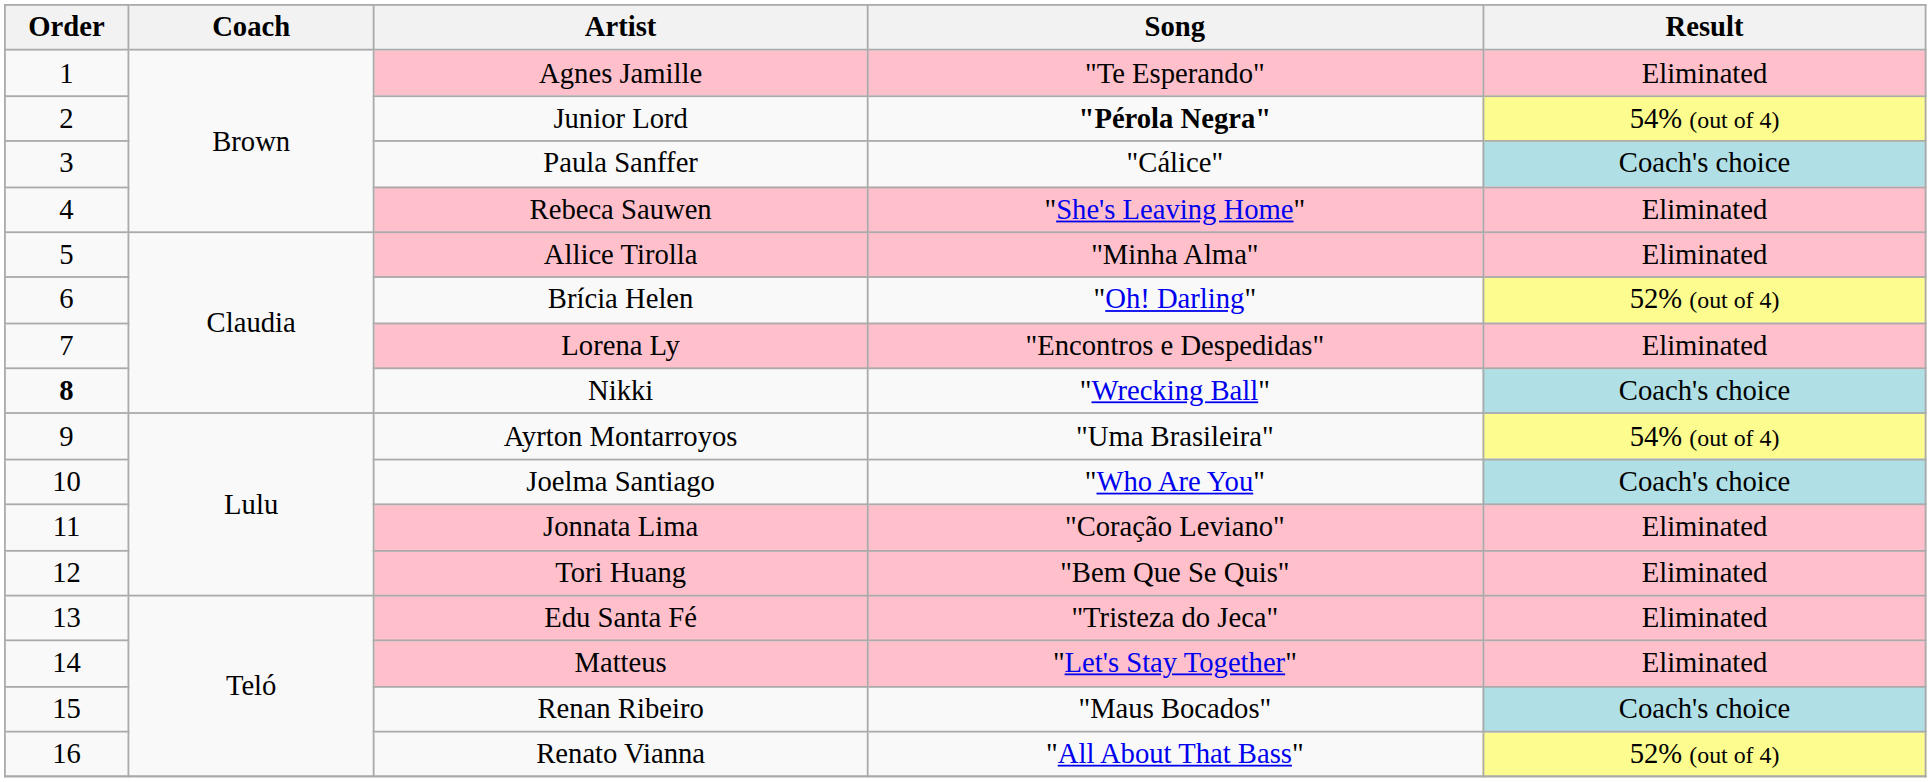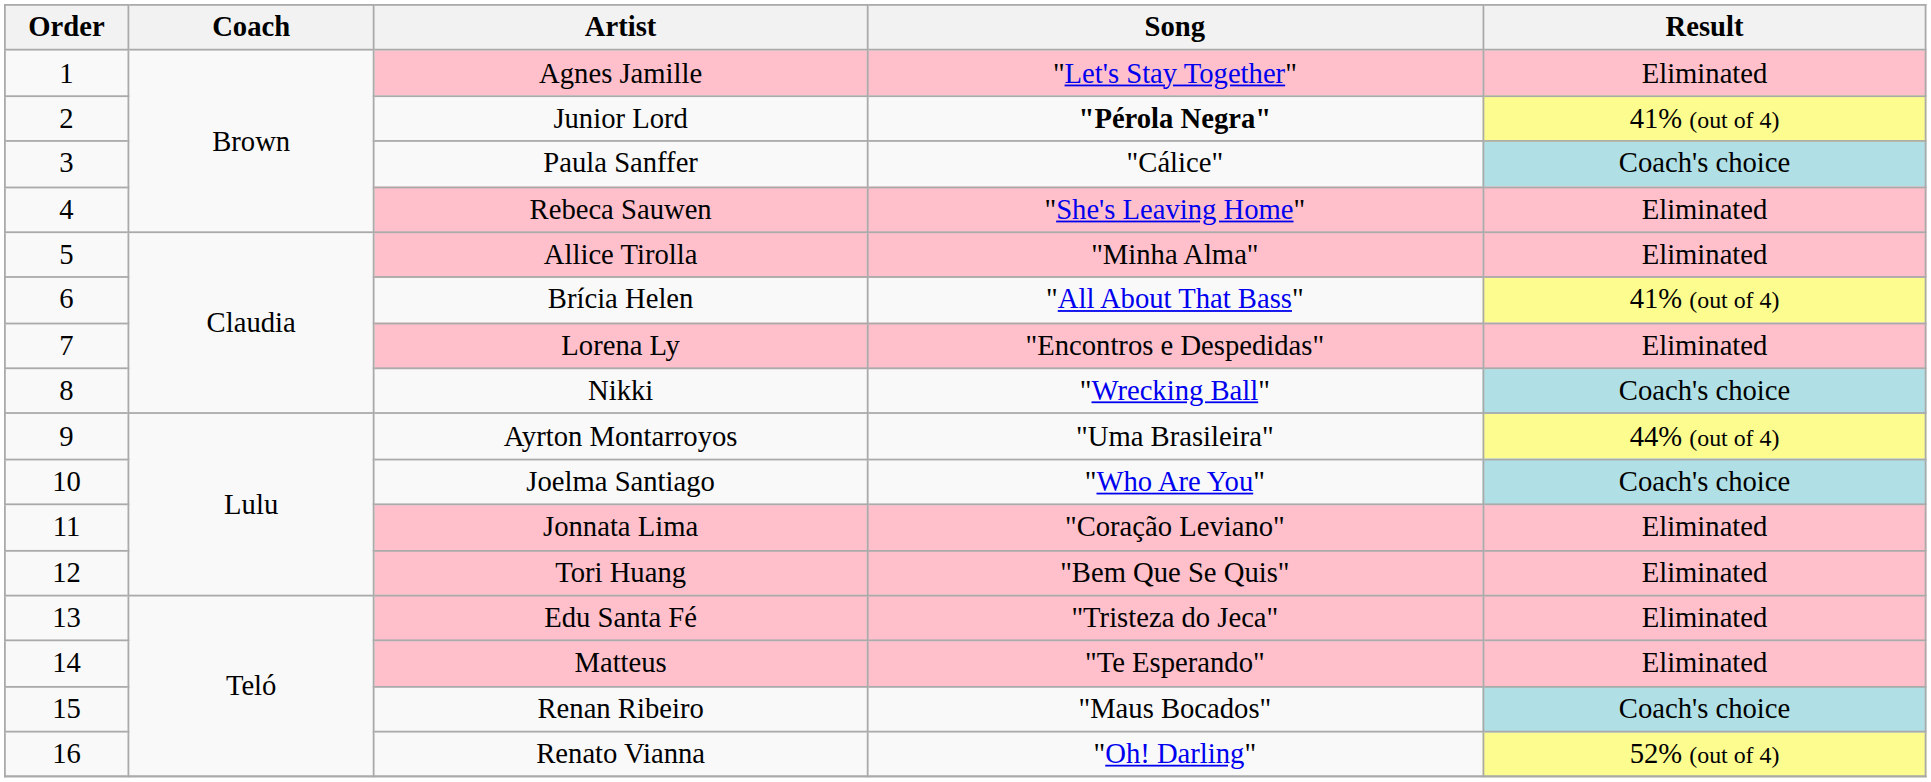Agnes Jamille | Song: "Te Esperando" -> "Let's Stay Together"
Junior Lord | Result: 54% (out of 4) -> 41% (out of 4)
Brícia Helen | Song: "Oh! Darling" -> "All About That Bass"
Brícia Helen | Result: 52% (out of 4) -> 41% (out of 4)
Nikki | Order: bold -> normal
Ayrton Montarroyos | Result: 54% (out of 4) -> 44% (out of 4)
Matteus | Song: "Let's Stay Together" -> "Te Esperando"
Renato Vianna | Song: "All About That Bass" -> "Oh! Darling"
